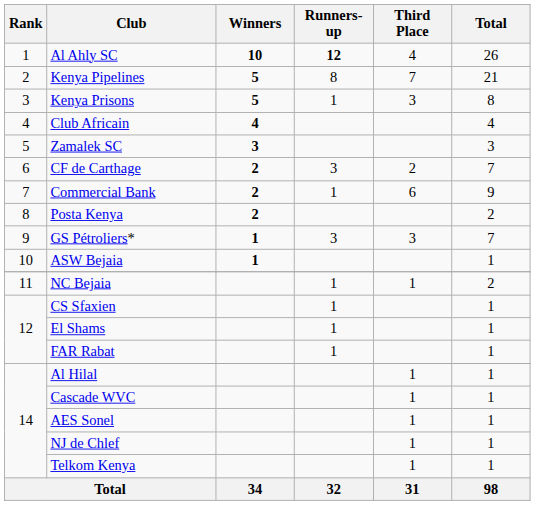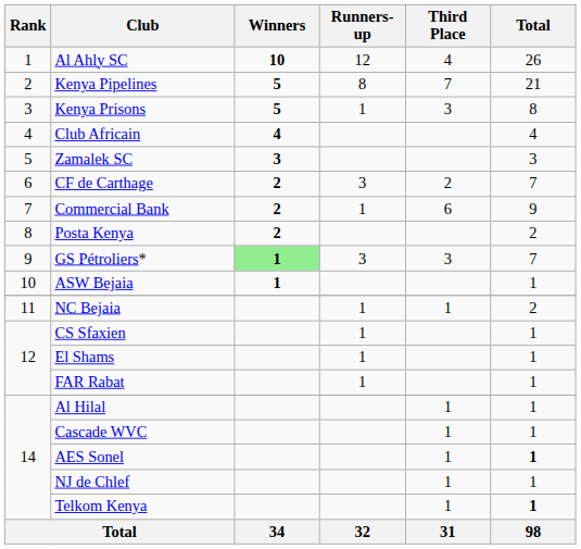Al Ahly SC | Runners-up: bold -> normal
GS Pétroliers* | Winners: no background -> lightgreen background
AES Sonel | Total: normal -> bold
Telkom Kenya | Total: normal -> bold
